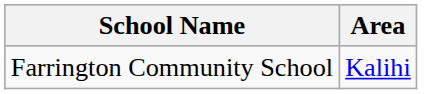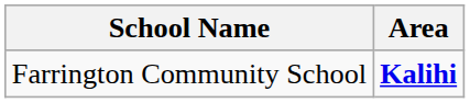Farrington Community School | Area: normal -> bold
